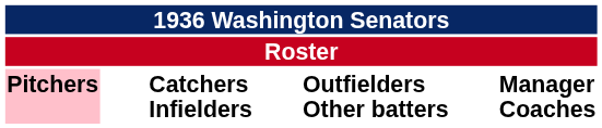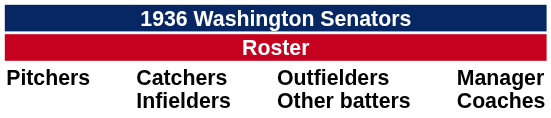Pitchers | column 1: pink background -> no background
